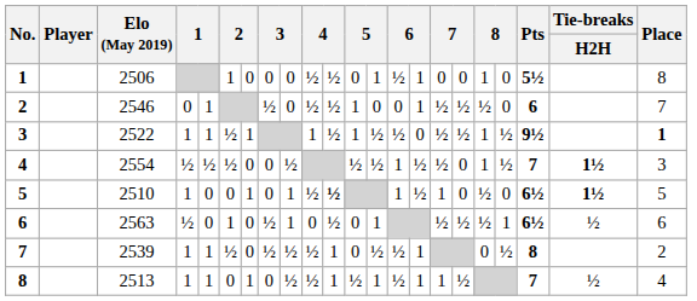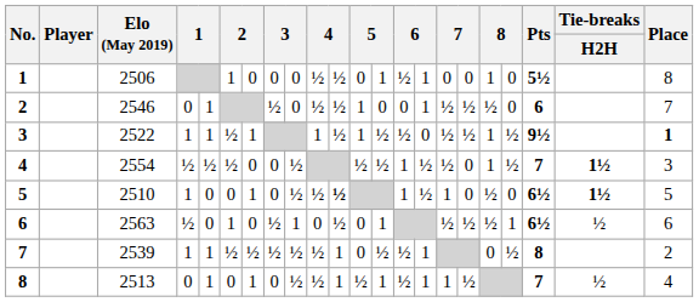row 7 | column 9: 1 -> ½
row 9 | column 7: 0 -> ½
row 10 | column 4: 1 -> 0
